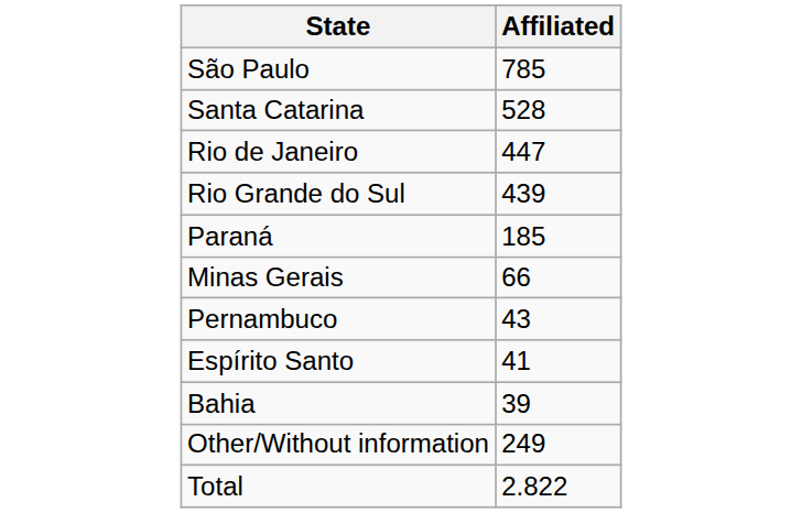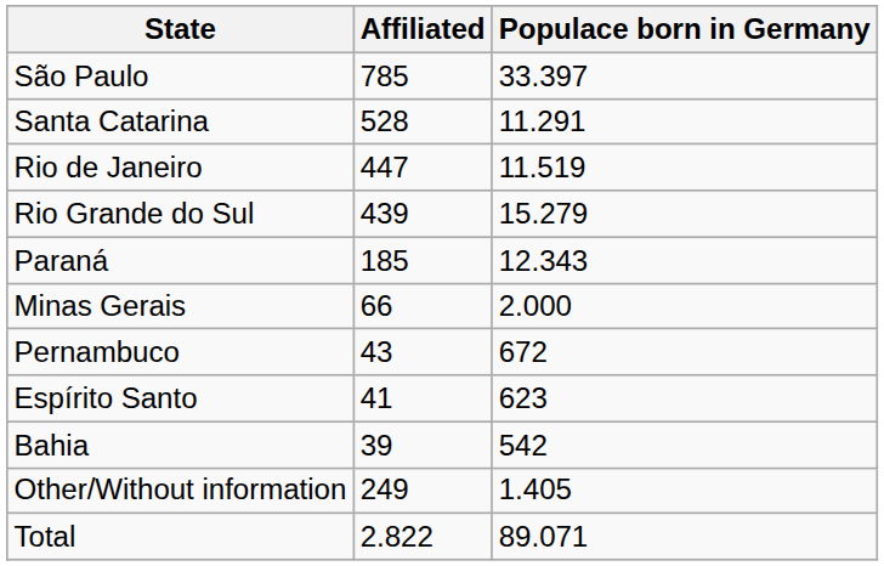+ column: Populace born in Germany | 33.397 | 11.291 | 11.519 | 15.279 | 12.343 | 2.000 | 672 | 623 | 542 | 1.405 | 89.071
